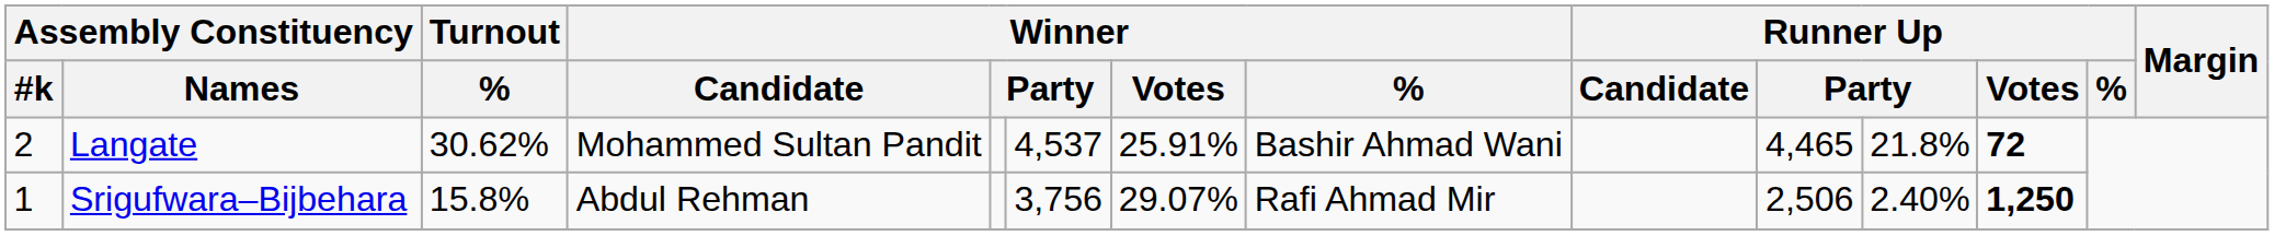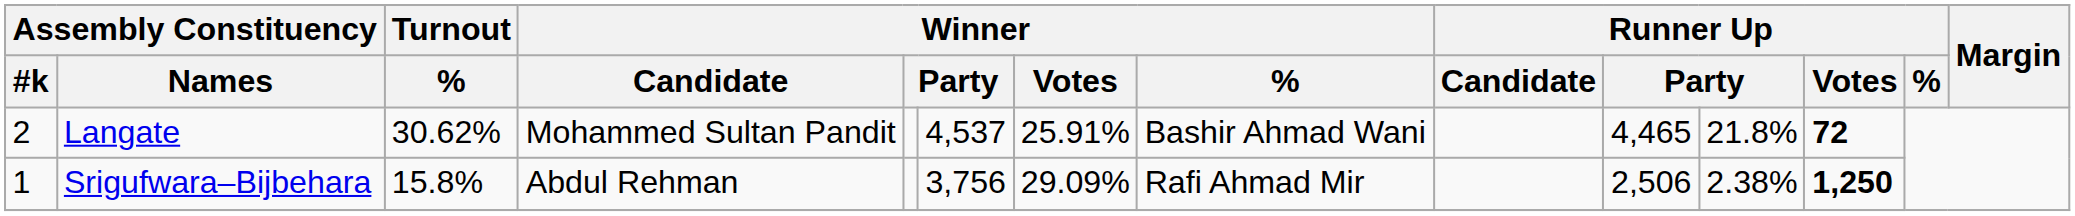Srigufwara–Bijbehara | Winner / Votes: 29.07% -> 29.09%
Srigufwara–Bijbehara | column 11: 2.40% -> 2.38%
